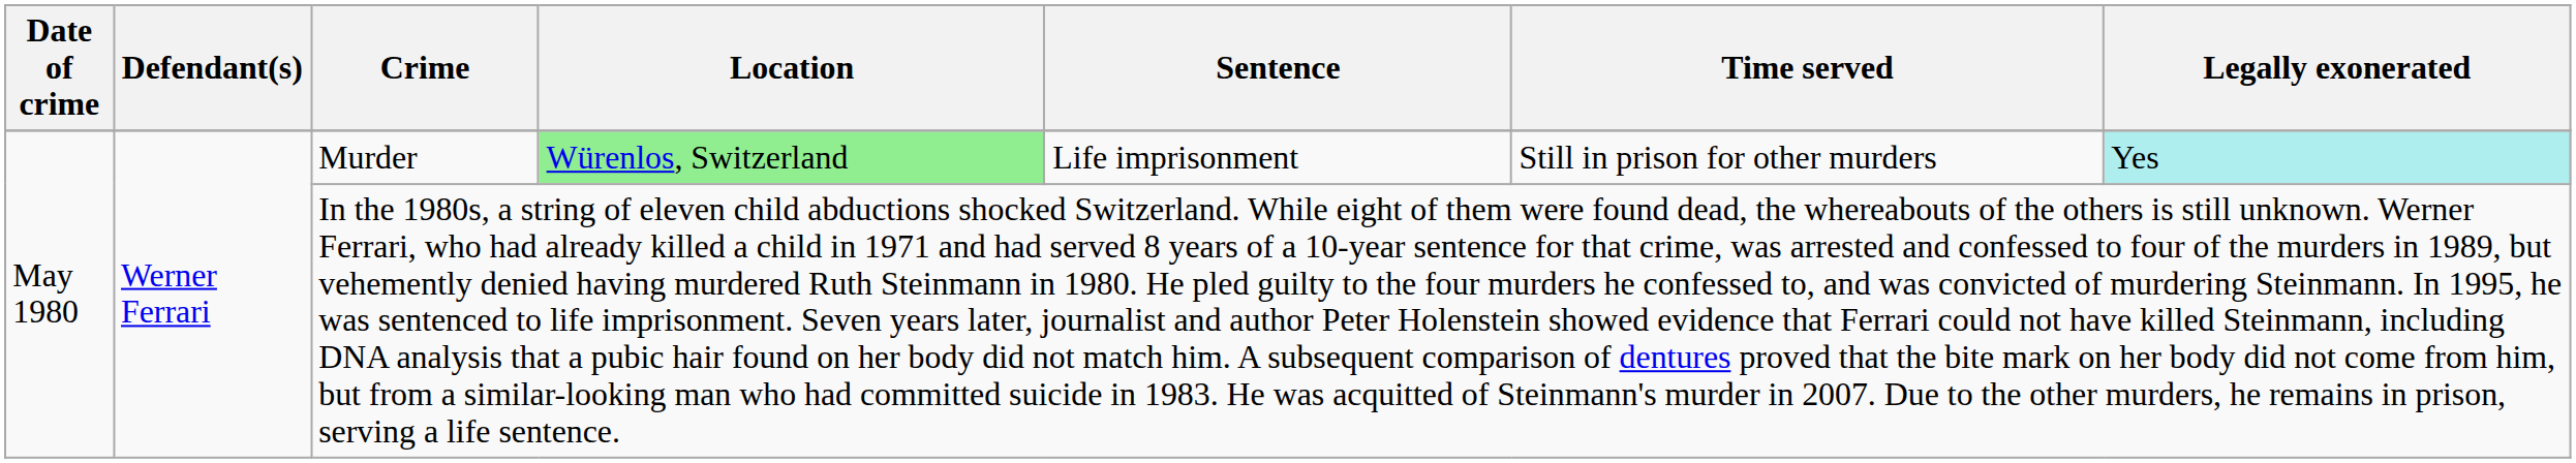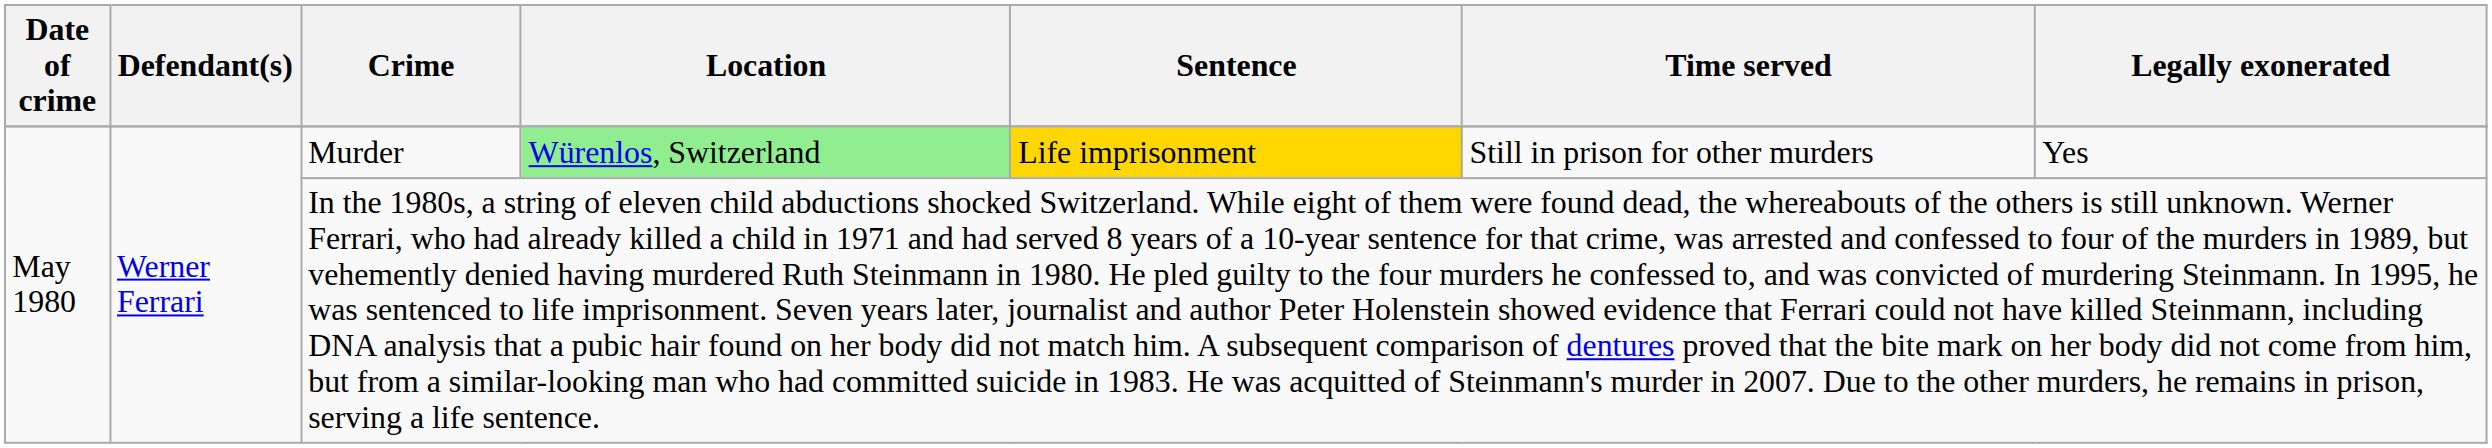Murder | Sentence: no background -> gold background
Murder | Legally exonerated: paleturquoise background -> no background
